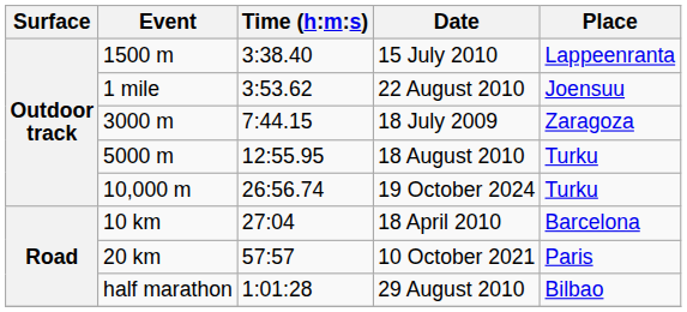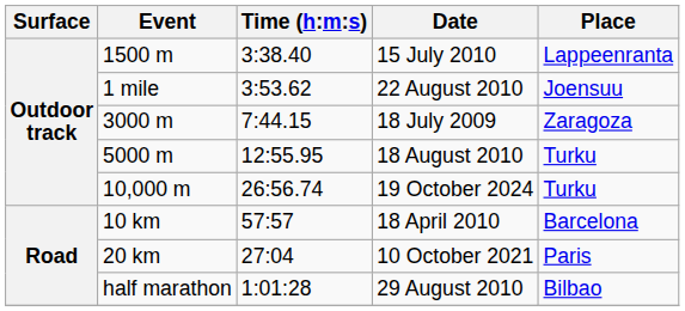10 km | Time (h:m:s): 27:04 -> 57:57
20 km | Time (h:m:s): 57:57 -> 27:04
